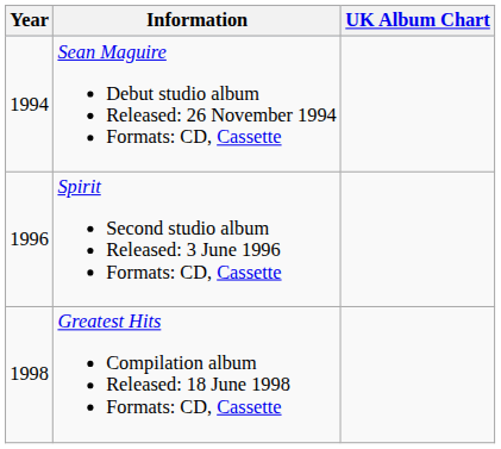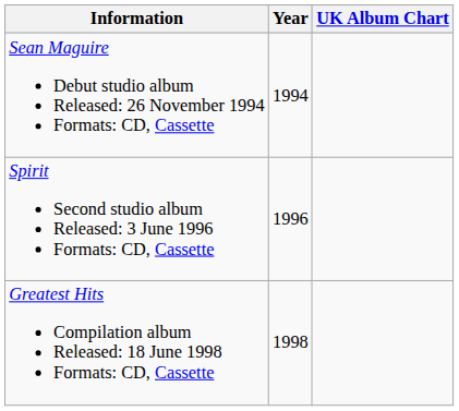columns swapped: Year <-> Information
